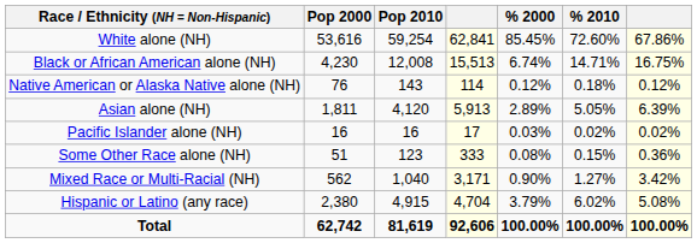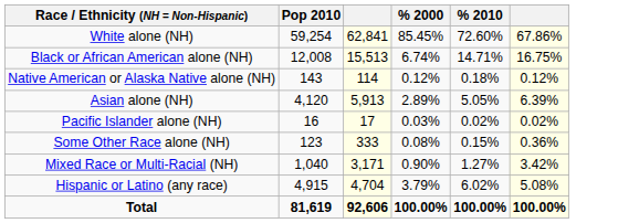- column: Pop 2000 | 53,616 | 4,230 | 76 | 1,811 | 16 | 51 | 562 | 2,380 | 62,742
